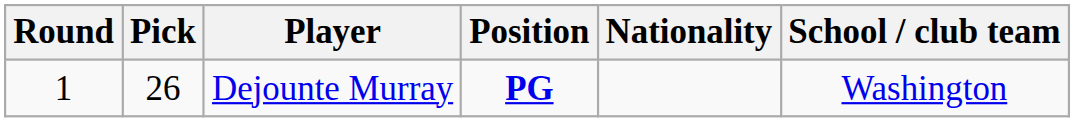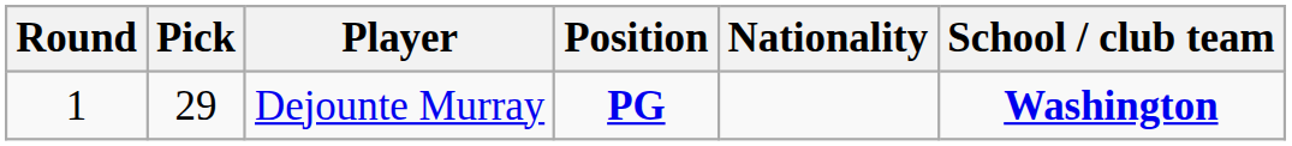Dejounte Murray | Pick: 26 -> 29
Dejounte Murray | School / club team: normal -> bold
